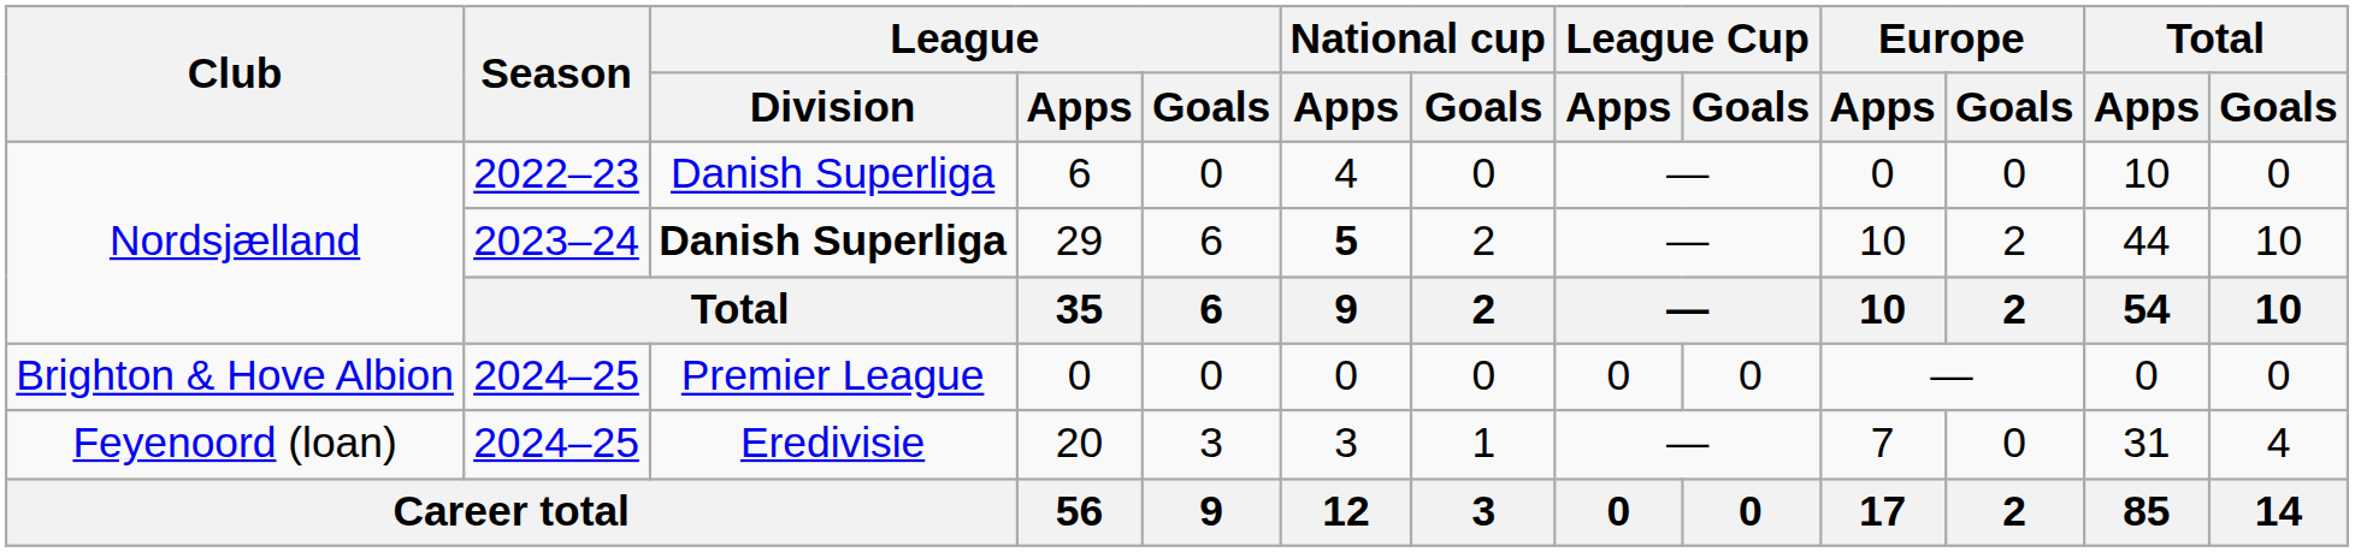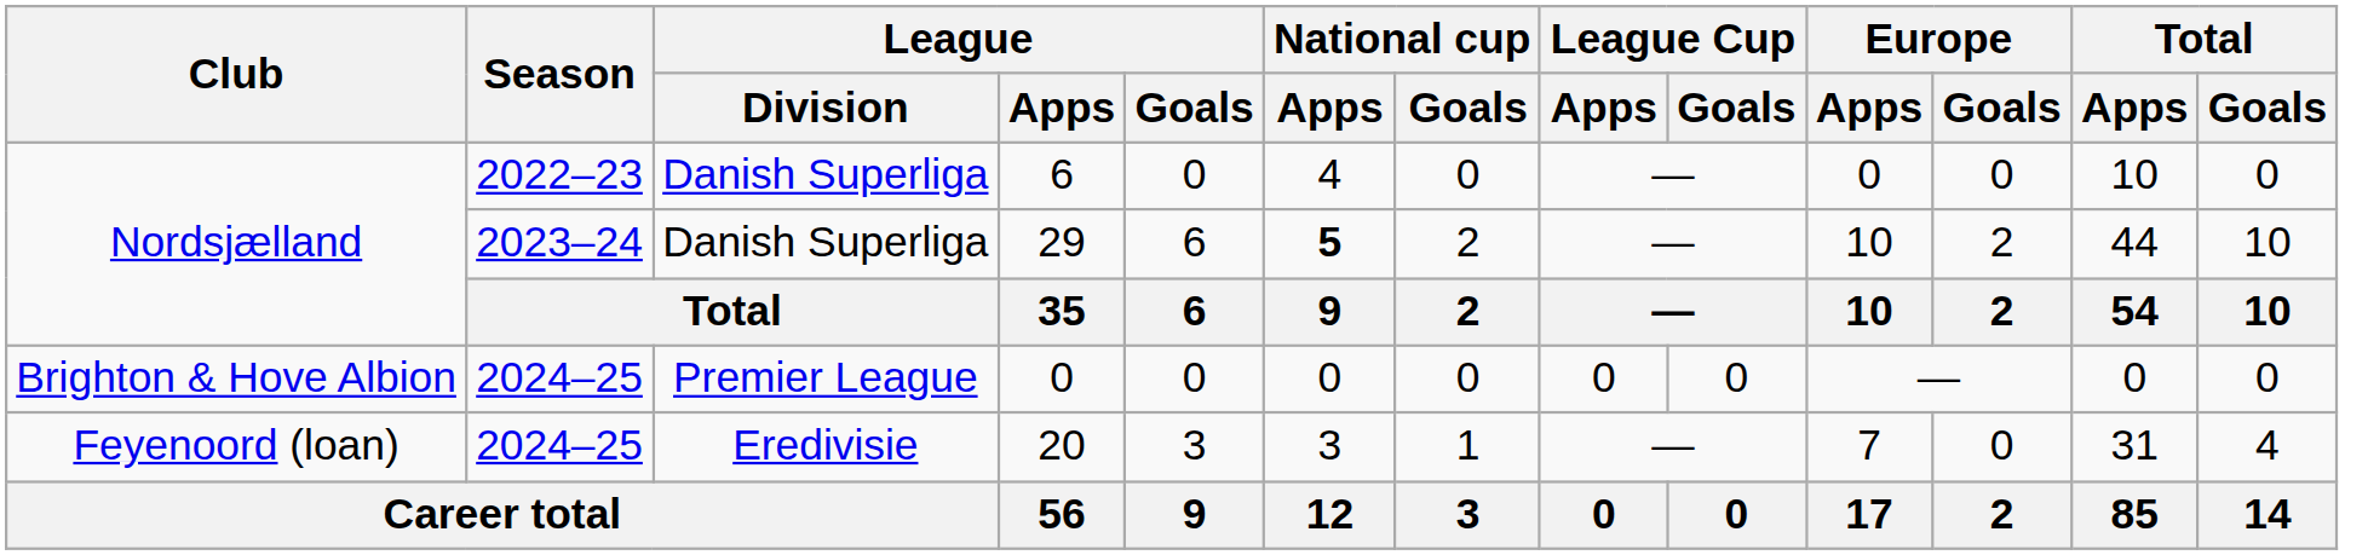29 | League / Division: bold -> normal
